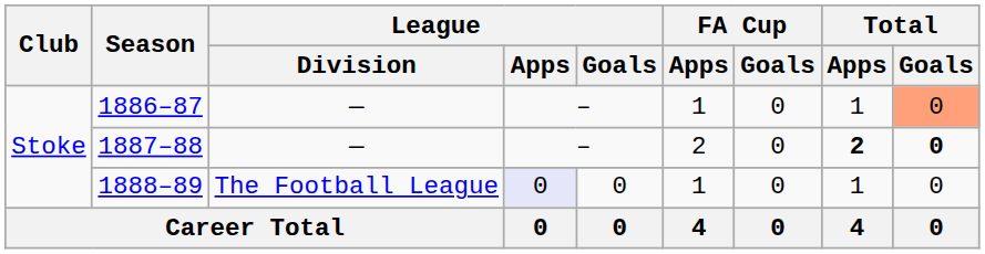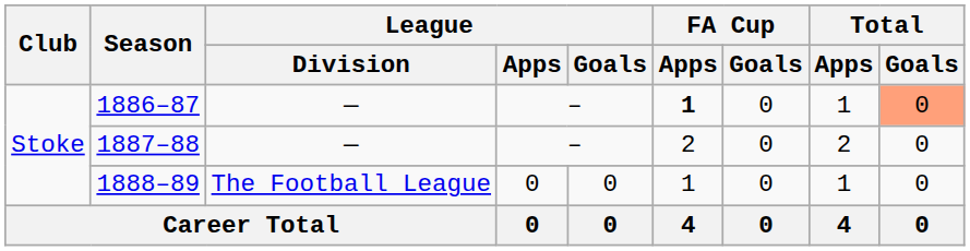1886–87 | FA Cup / Apps: normal -> bold
1887–88 | Total / Apps: bold -> normal
1887–88 | Total / Goals: bold -> normal
1888–89 | League / Apps: lavender background -> no background
